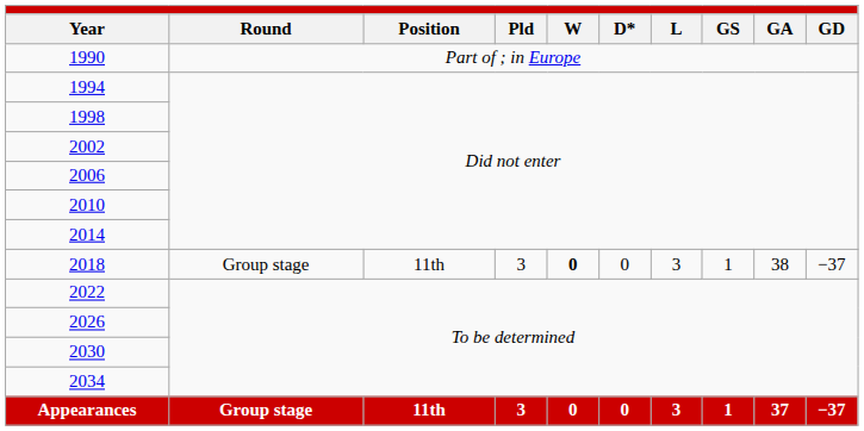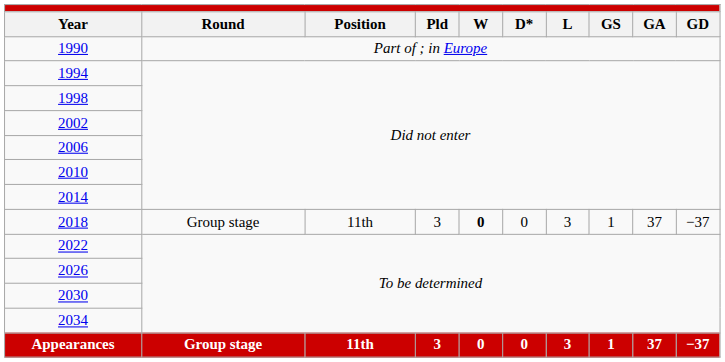2018 | GA: 38 -> 37
